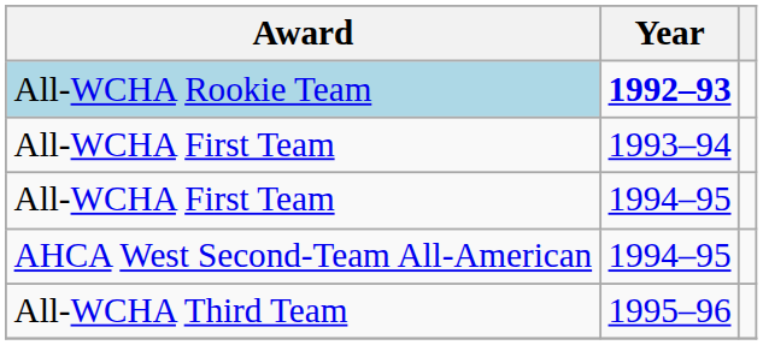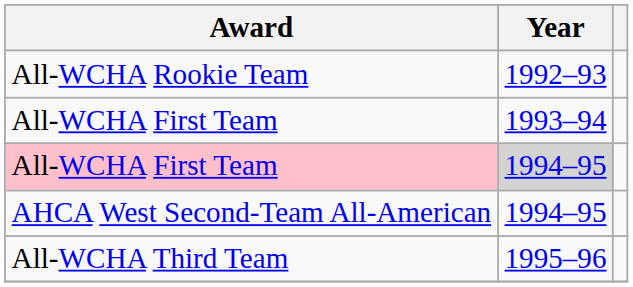row 2 | Award: lightblue background -> no background
row 2 | Year: bold -> normal
row 4 | Award: no background -> pink background
row 4 | Year: no background -> lightgrey background
